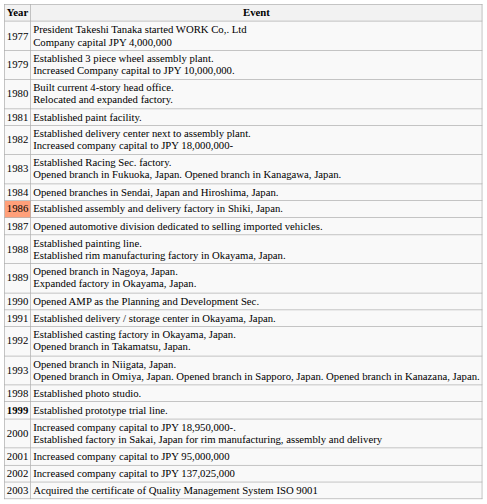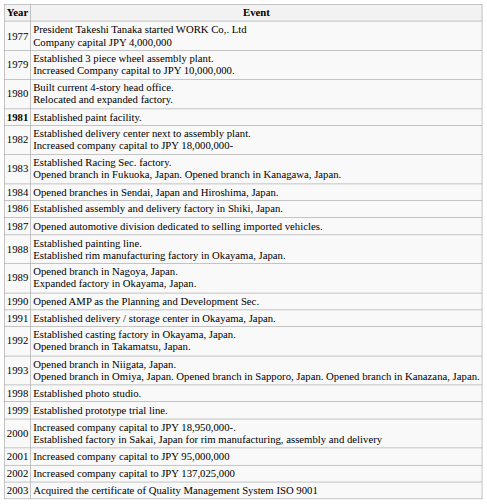Established paint facility. | Year: normal -> bold
Established assembly and delivery factory in Shiki, Japan. | Year: lightsalmon background -> no background
Established prototype trial line. | Year: bold -> normal
